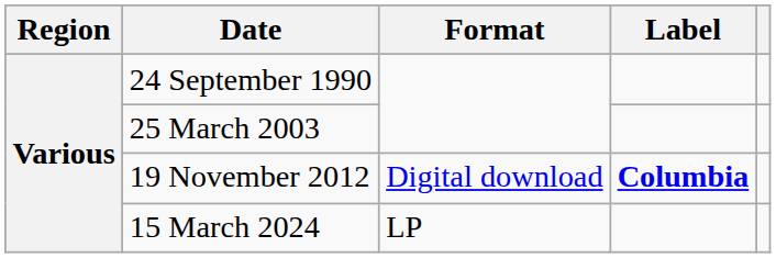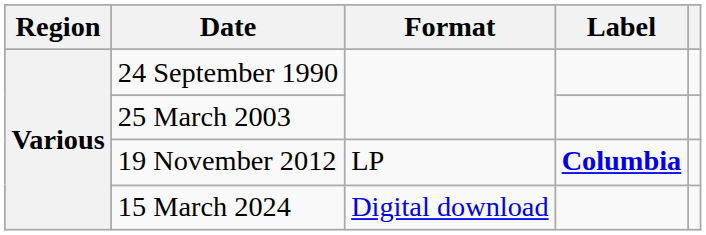19 November 2012 | Format: Digital download -> LP
15 March 2024 | Format: LP -> Digital download
